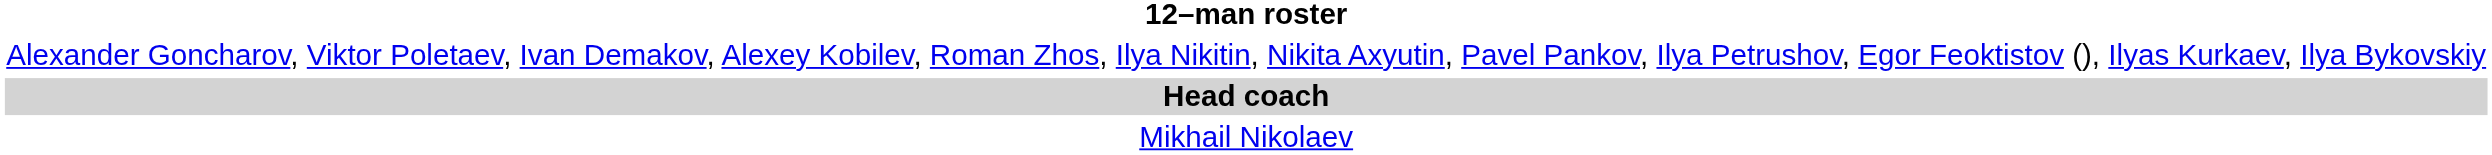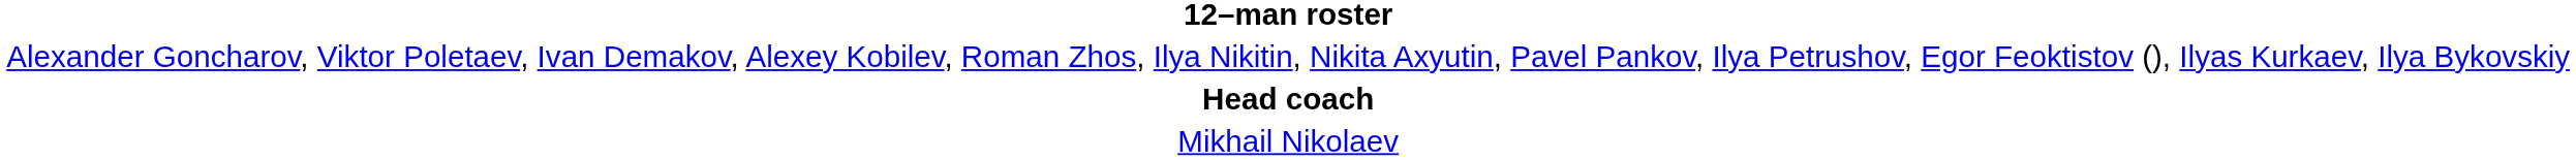row 3 | column 1: lightgrey background -> no background
